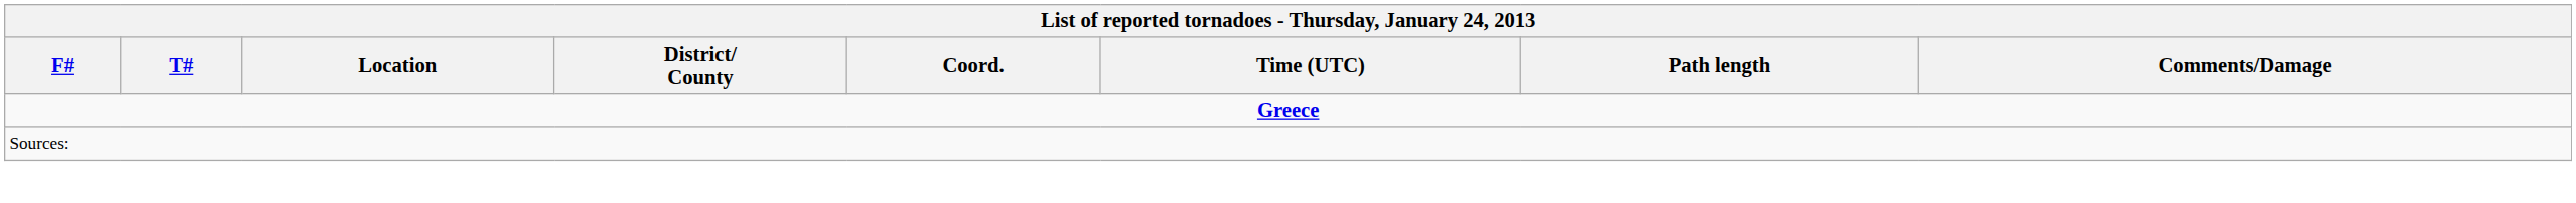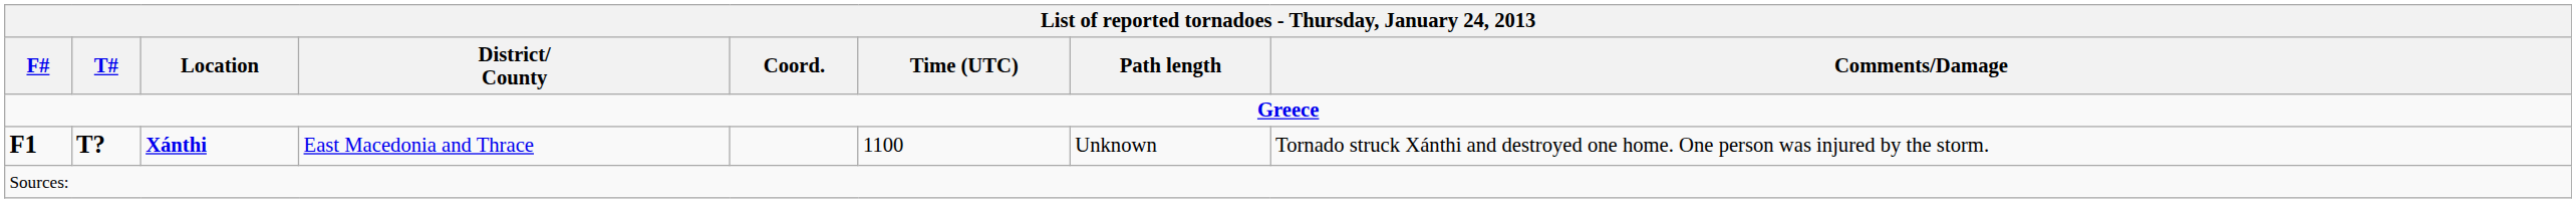+ row: F1 | T? | Xánthi | East Macedonia and Thrace | 1100 | Unknown | Tornado struck Xánthi and destroyed one home. One person was injured by the storm.
